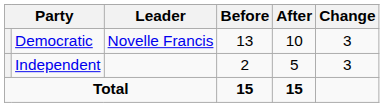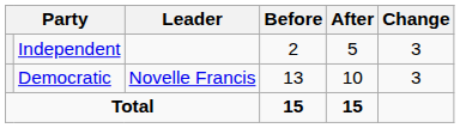rows swapped: Democratic <-> Independent
